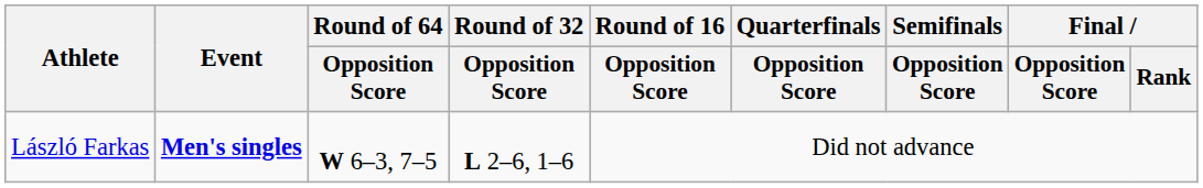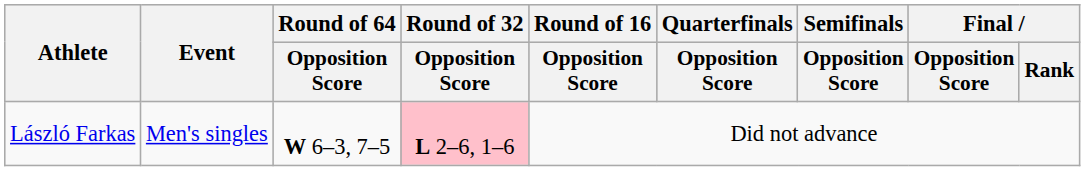László Farkas | Event: bold -> normal
László Farkas | Round of 32 / Opposition Score: no background -> pink background
